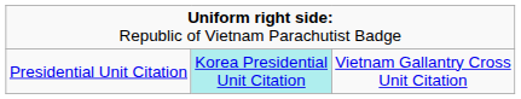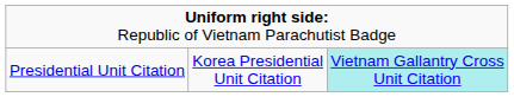Presidential Unit Citation | column 2: paleturquoise background -> no background
Presidential Unit Citation | column 3: no background -> paleturquoise background
